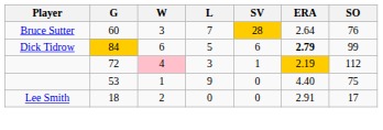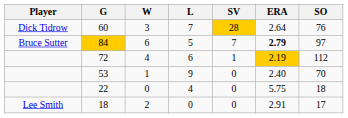60 | Player: Bruce Sutter -> Dick Tidrow
84 | Player: Dick Tidrow -> Bruce Sutter
84 | SV: 6 -> 7
84 | SO: 99 -> 97
72 | W: pink background -> no background
72 | L: 3 -> 6
53 | ERA: 4.40 -> 2.40
53 | SO: 75 -> 70
+ row: 22 | 0 | 4 | 0 | 5.75 | 18
